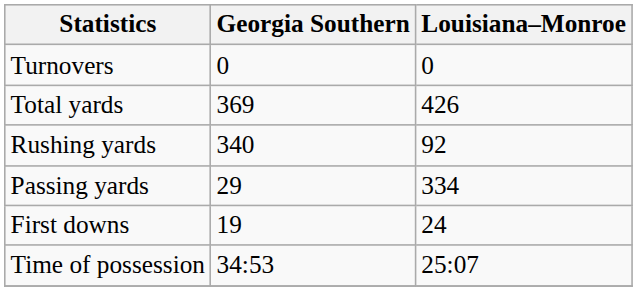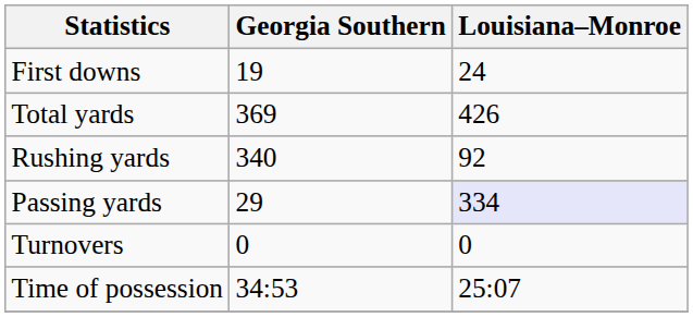rows swapped: First downs <-> Turnovers
Passing yards | Louisiana–Monroe: no background -> lavender background
